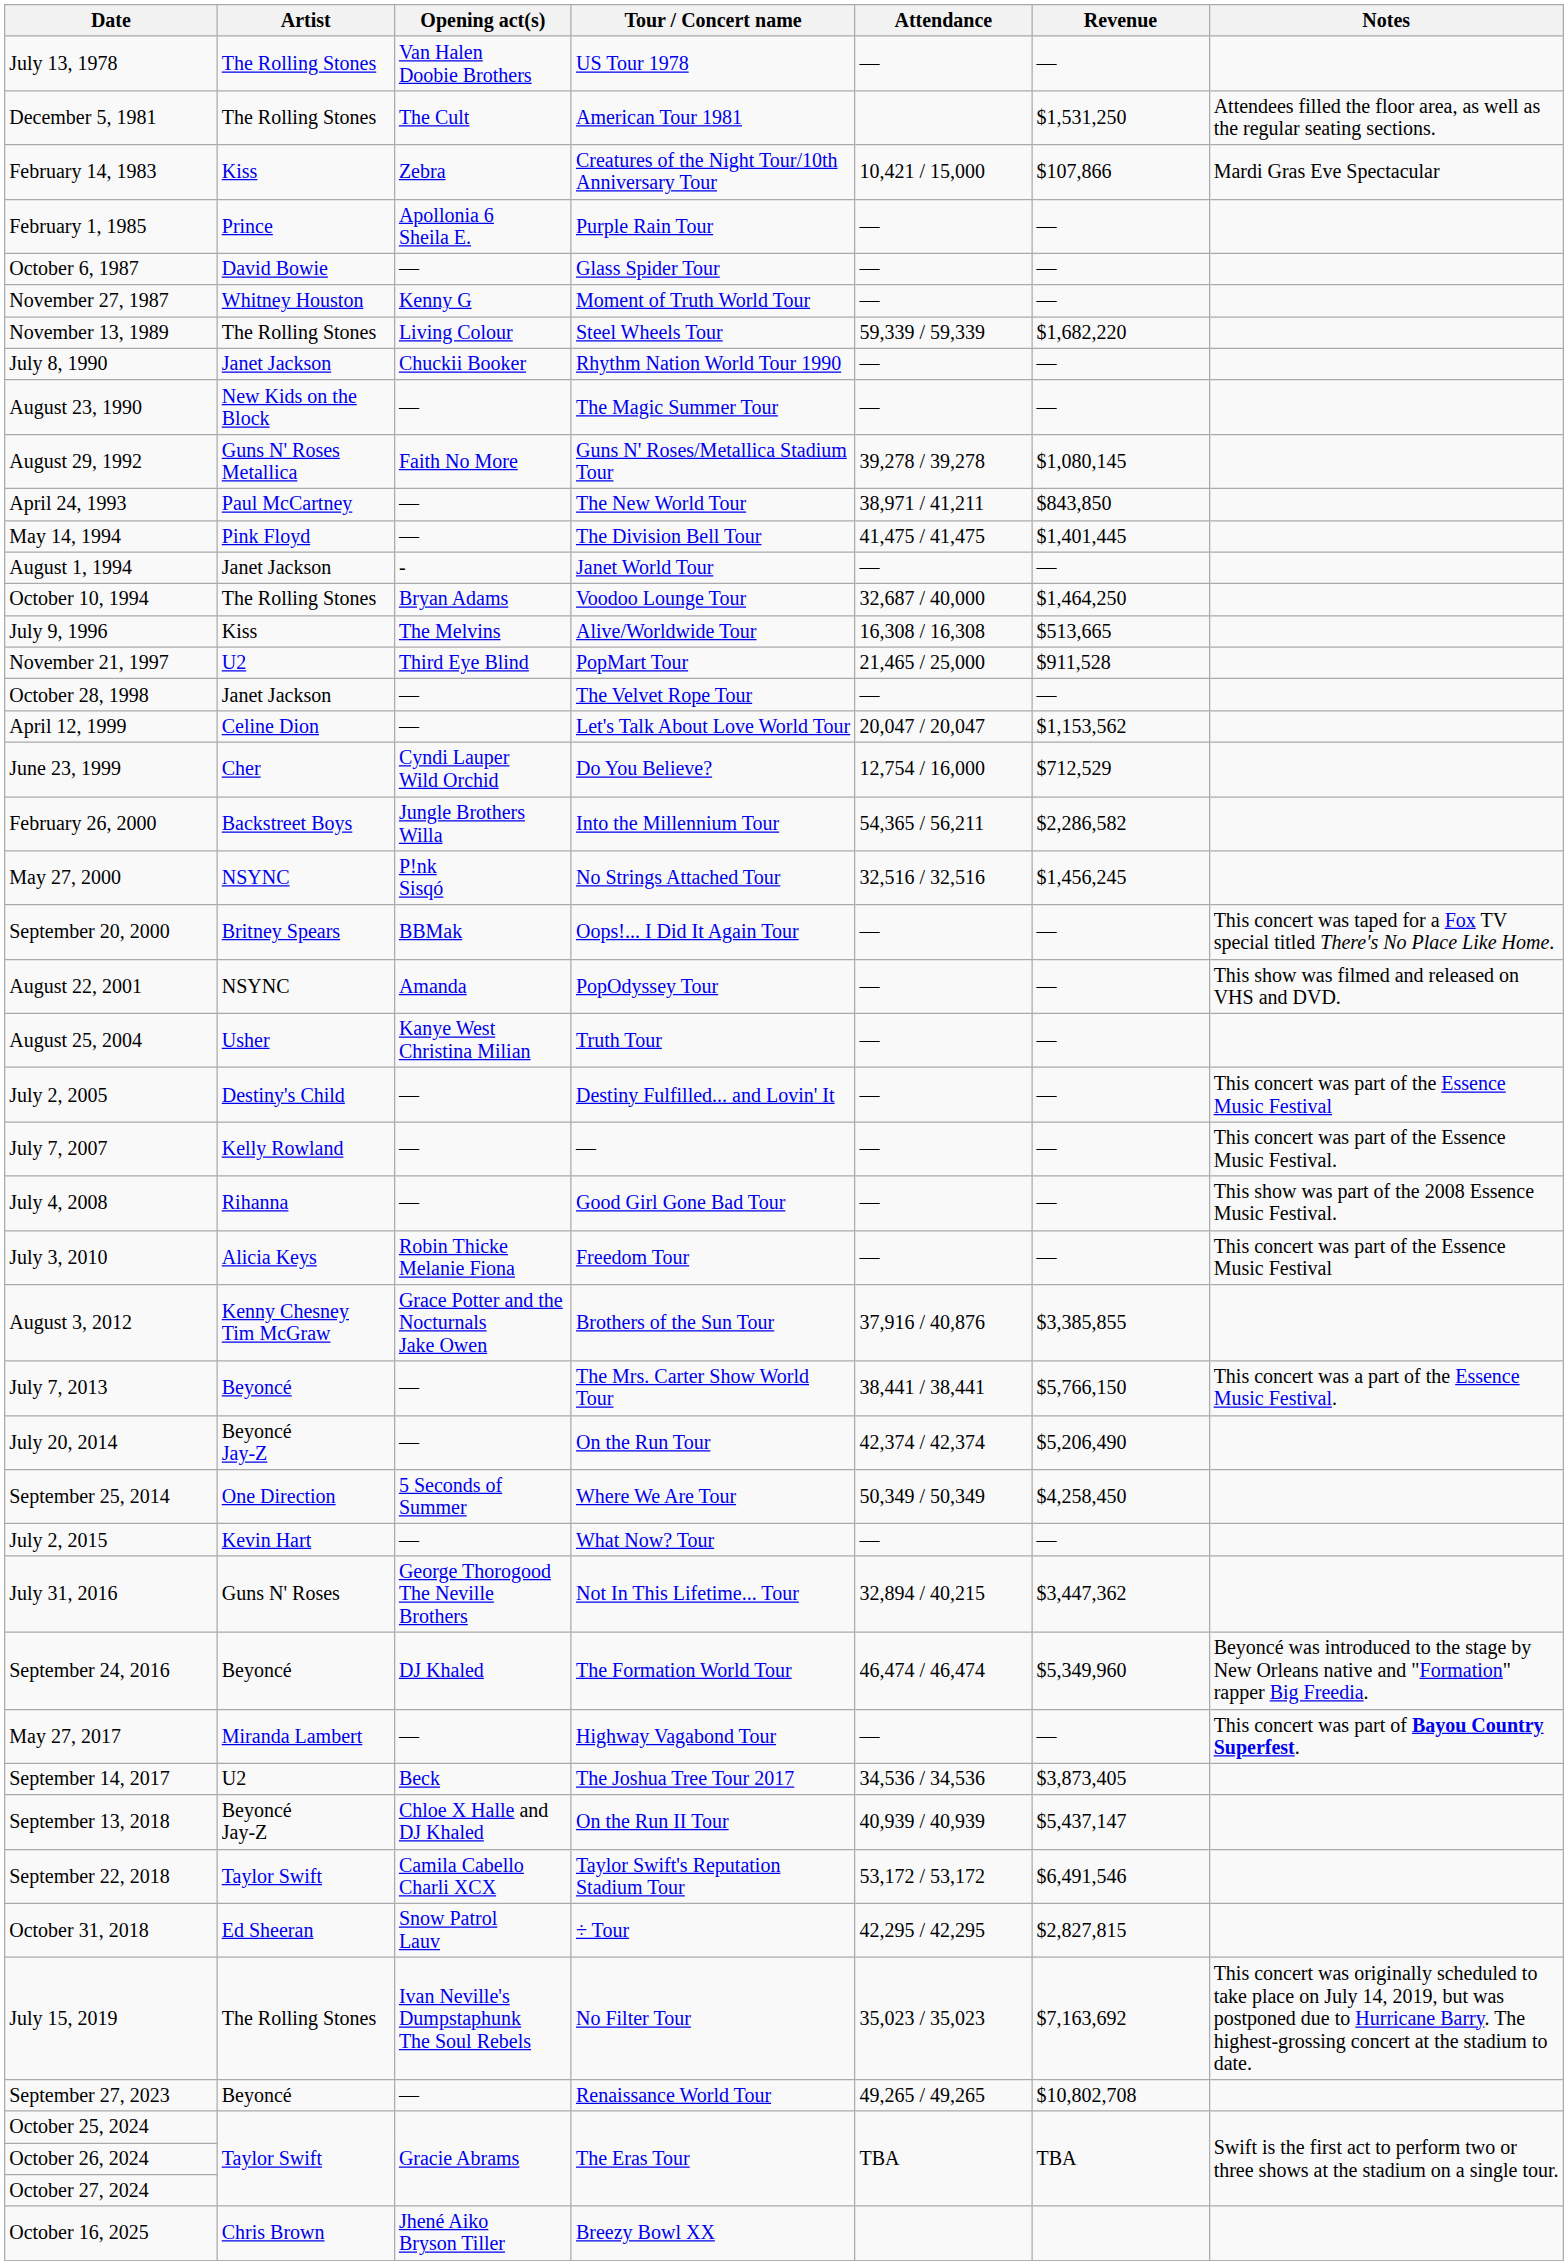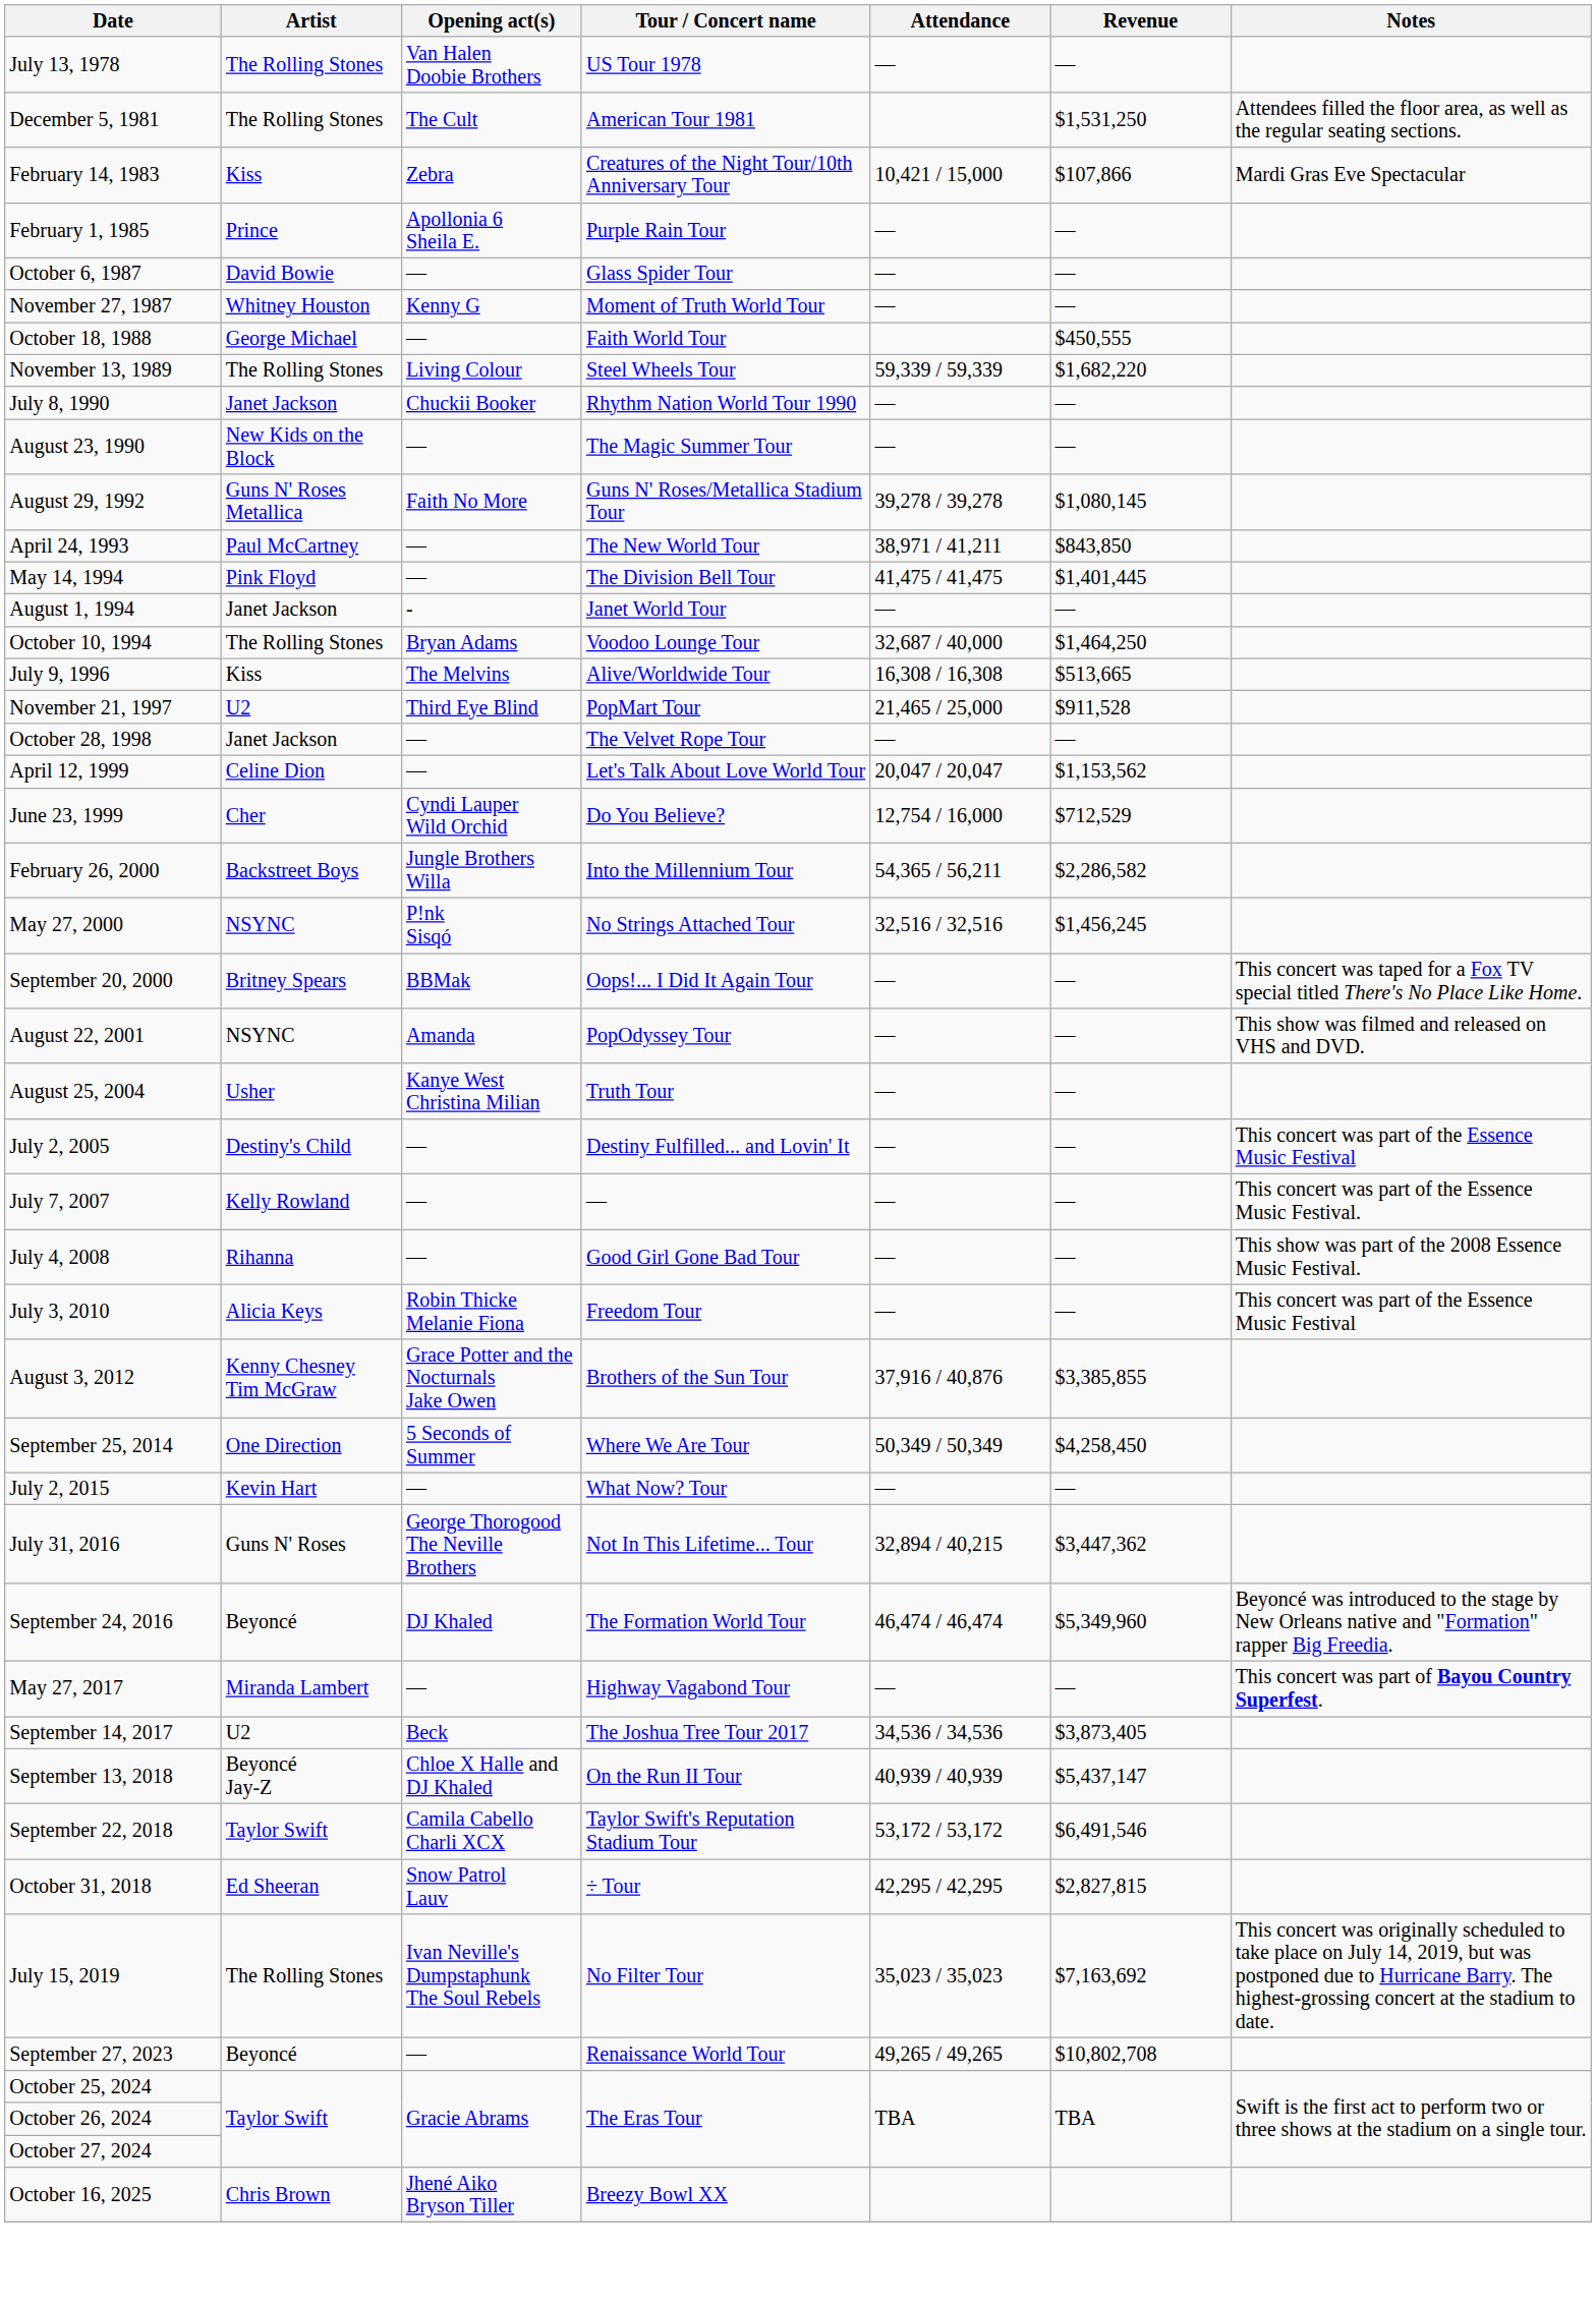+ row: October 18, 1988 | George Michael | — | Faith World Tour | $450,555
- row: July 7, 2013 | Beyoncé | — | The Mrs. Carter Show World Tour | 38,441 / 38,441 | $5,766,150 | This concert was a part of the Essence Music Festival.
- row: July 20, 2014 | Beyoncé Jay-Z | — | On the Run Tour | 42,374 / 42,374 | $5,206,490
